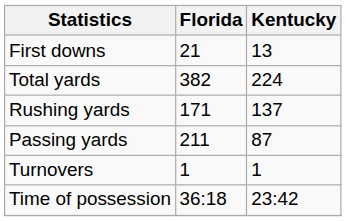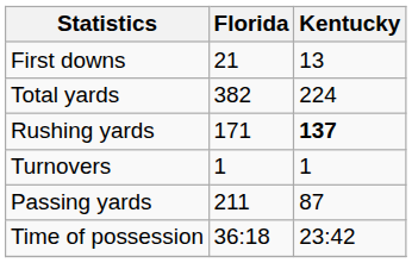Rushing yards | Kentucky: normal -> bold
rows swapped: Passing yards <-> Turnovers
